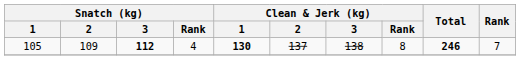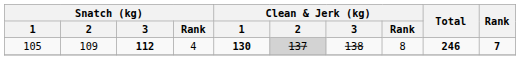105 | Clean & Jerk (kg) / 2: no background -> lightgrey background
105 | Rank: normal -> bold
